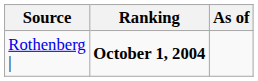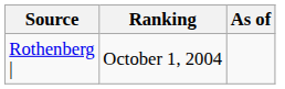row 2 | Ranking: bold -> normal
